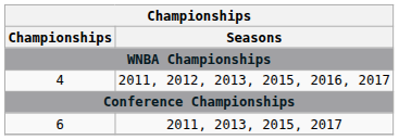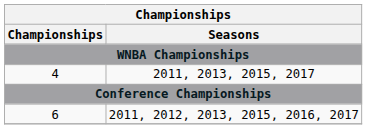4 | Seasons: 2011, 2012, 2013, 2015, 2016, 2017 -> 2011, 2013, 2015, 2017
6 | Seasons: 2011, 2013, 2015, 2017 -> 2011, 2012, 2013, 2015, 2016, 2017
